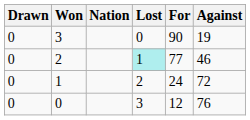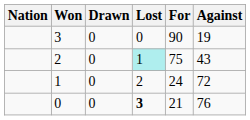columns swapped: Nation <-> Drawn
row 3 | For: 77 -> 75
row 3 | Against: 46 -> 43
row 5 | Lost: normal -> bold
row 5 | For: 12 -> 21
